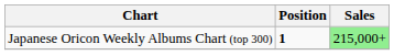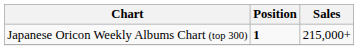Japanese Oricon Weekly Albums Chart (top 300) | Sales: lightgreen background -> no background
